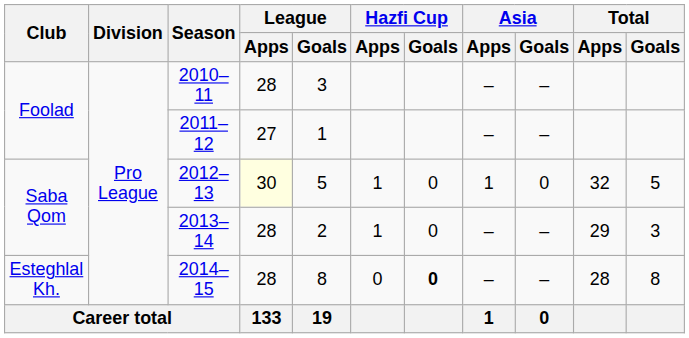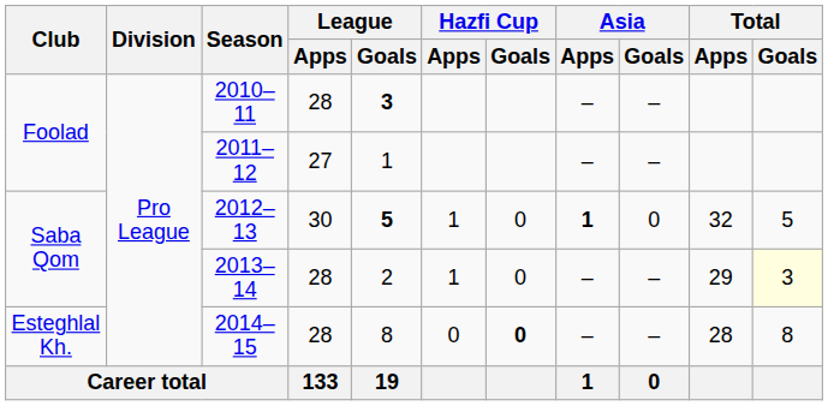2010–11 | League / Goals: normal -> bold
2012–13 | League / Apps: lightyellow background -> no background
2012–13 | League / Goals: normal -> bold
2012–13 | Asia / Apps: normal -> bold
2013–14 | Total / Goals: no background -> lightyellow background
